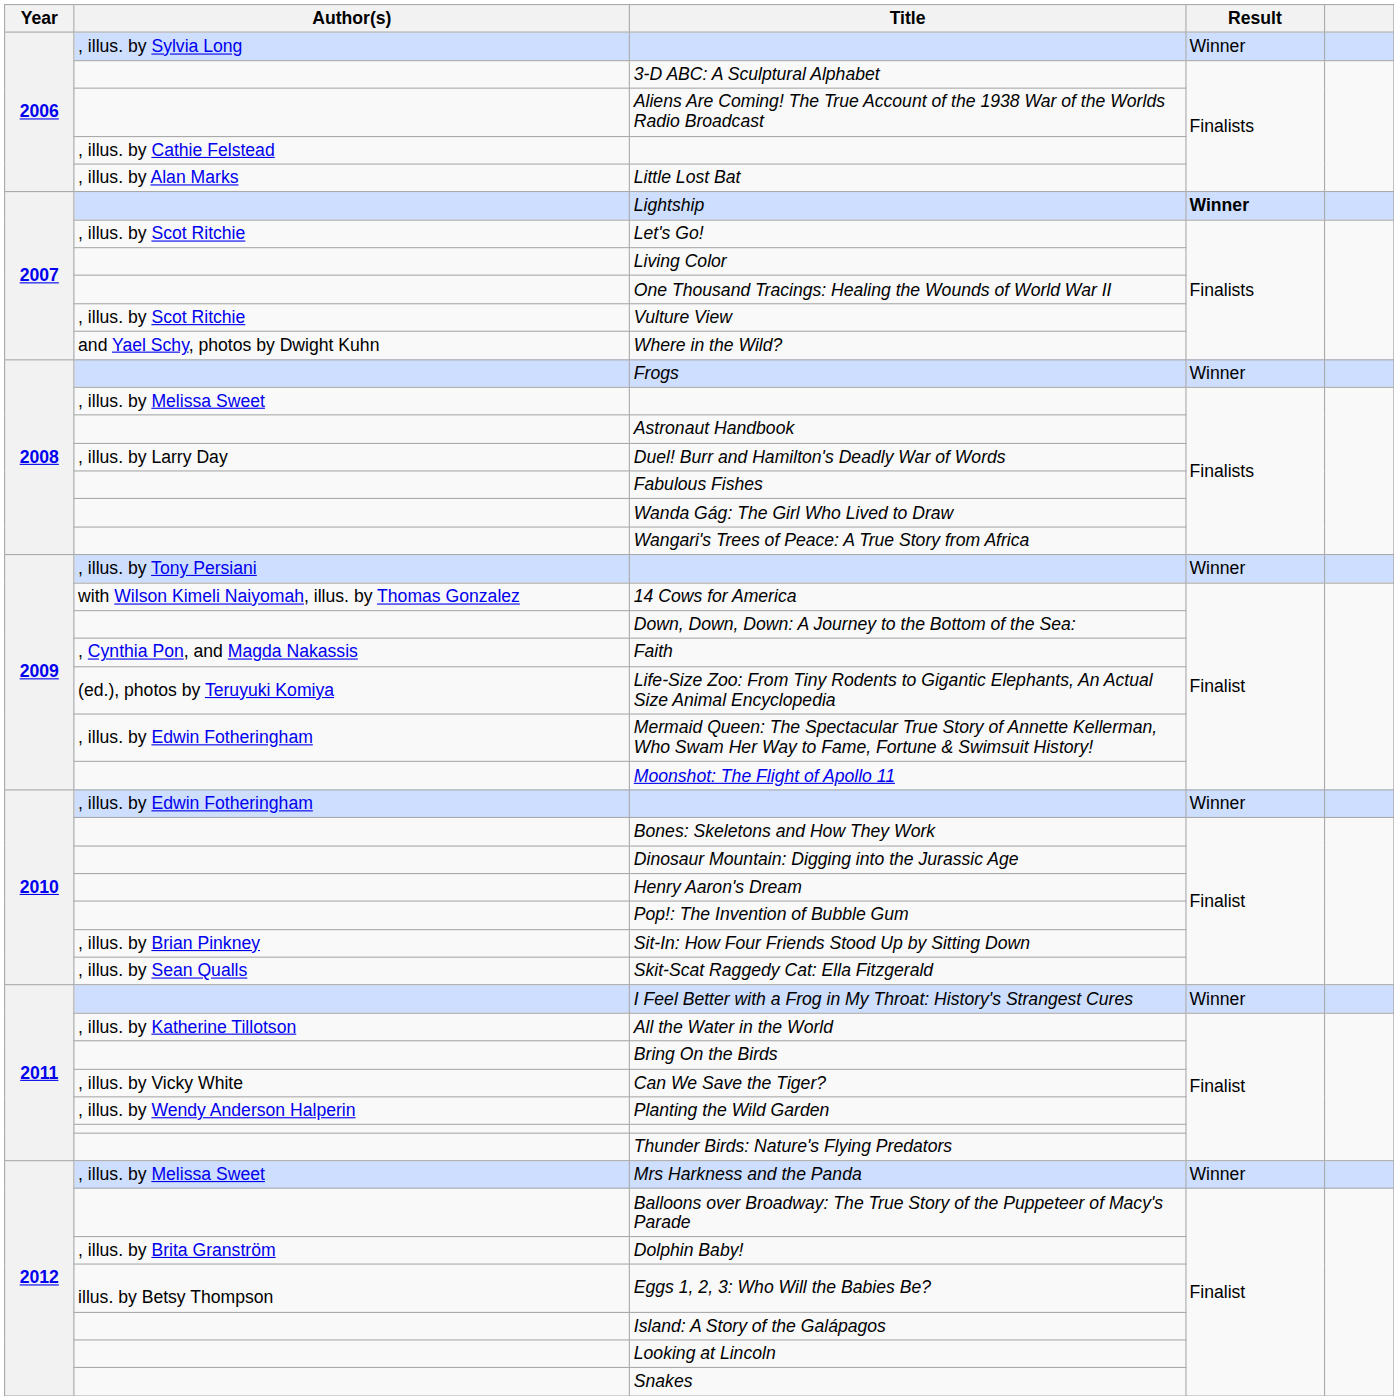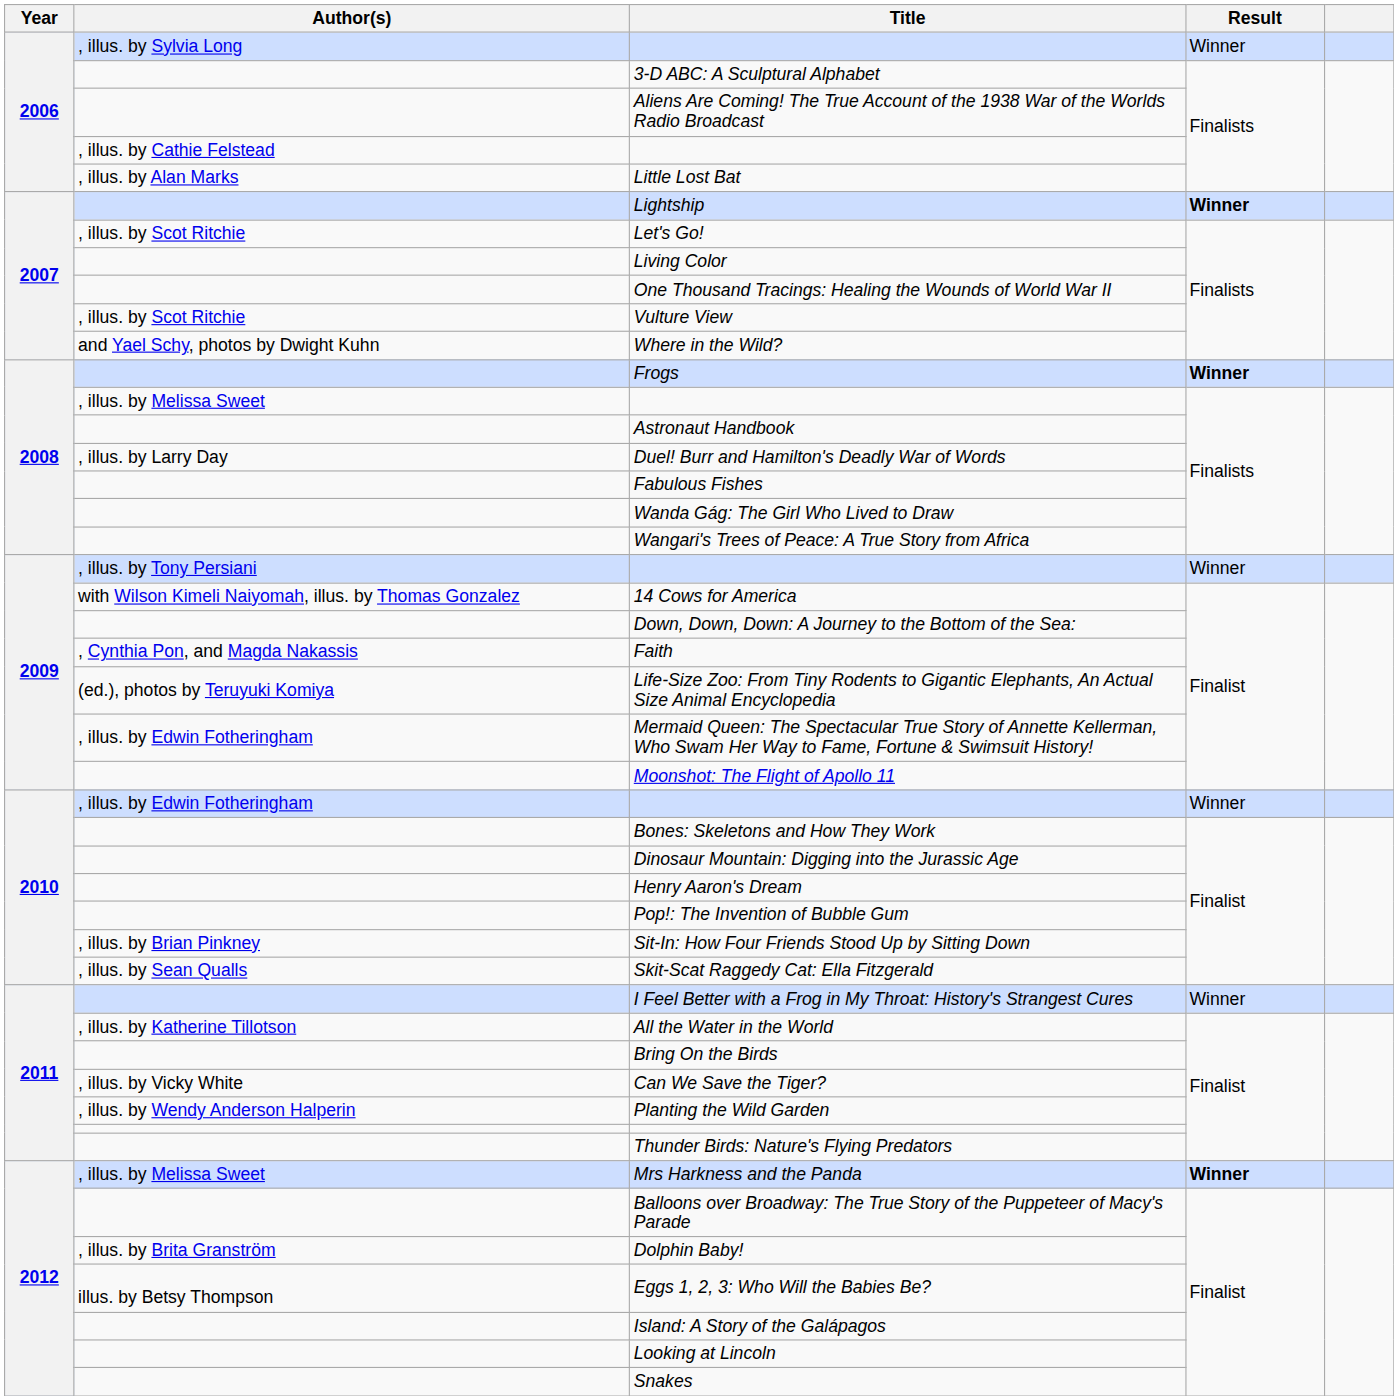Frogs | Result: normal -> bold
Mrs Harkness and the Panda | Result: normal -> bold
